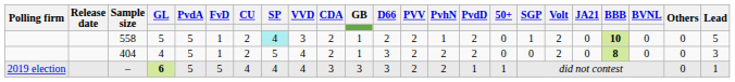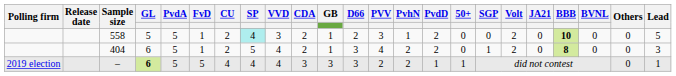558 | PVV: 2 -> 3
558 | SGP: 1 -> 0
404 | GL: 4 -> 6
404 | PVV: 2 -> 4
404 | SGP: 0 -> 1
